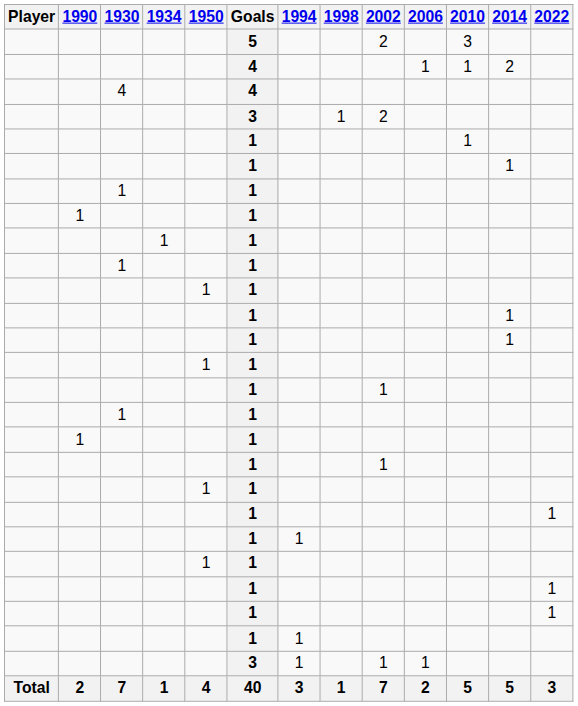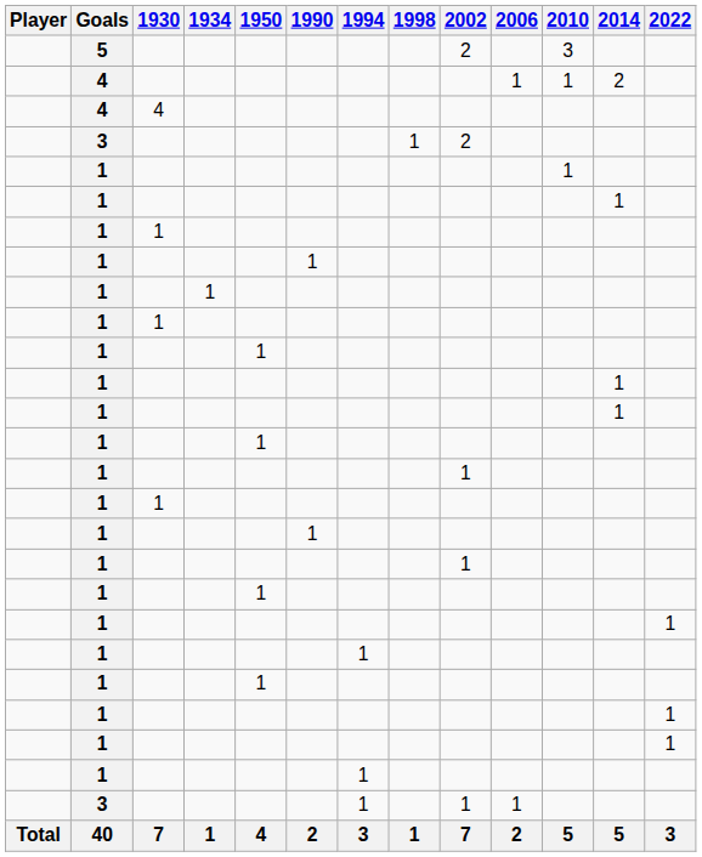columns swapped: Goals <-> 1990
